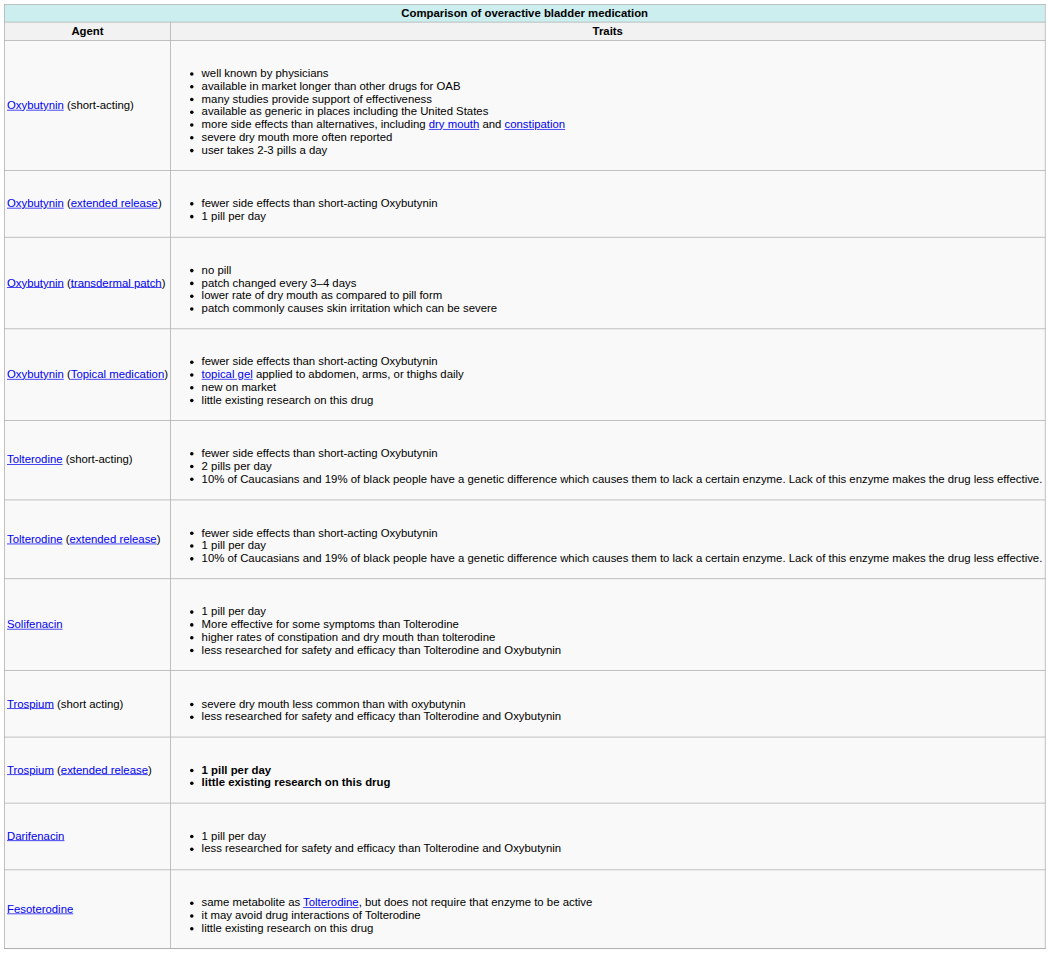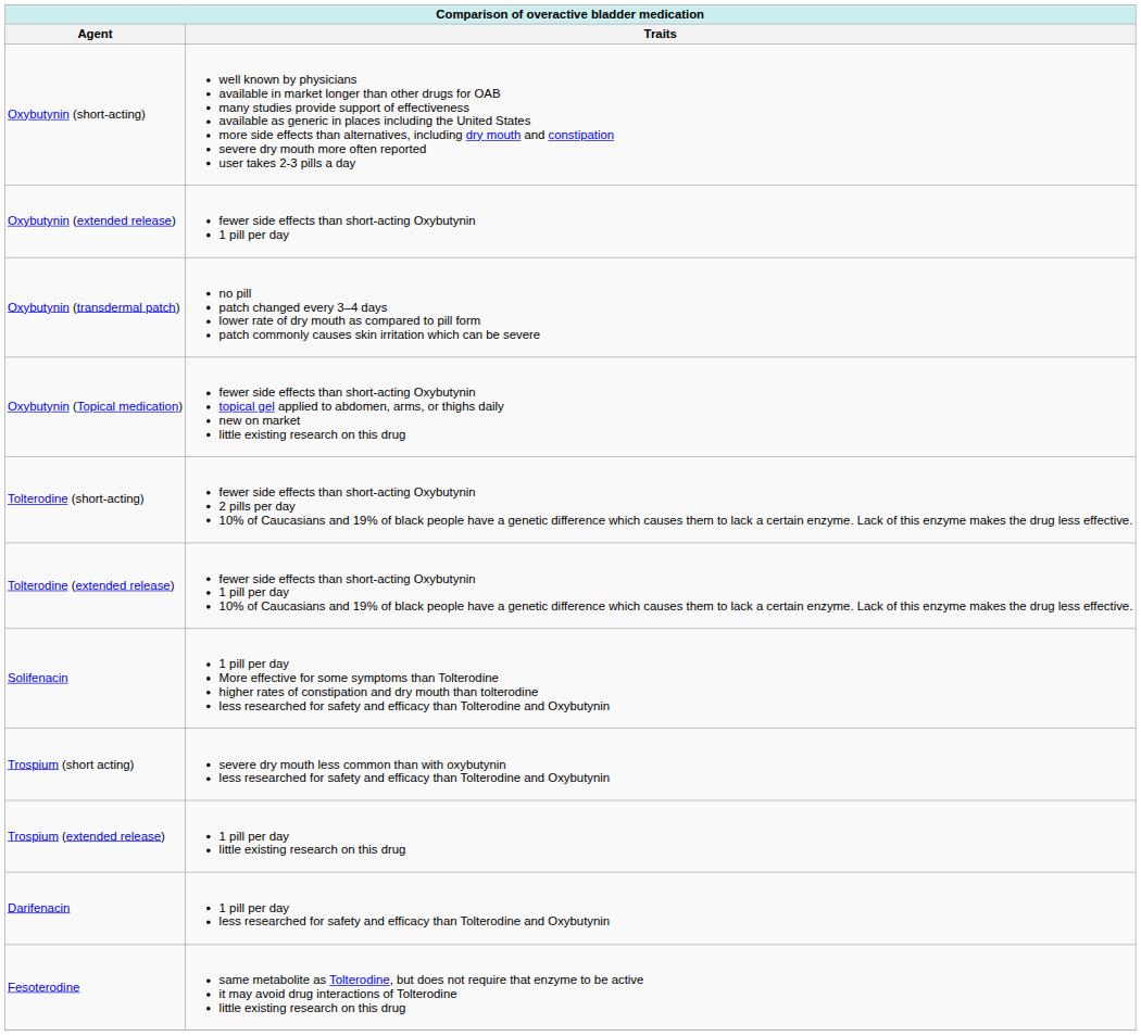Trospium (extended release) | Traits: bold -> normal
